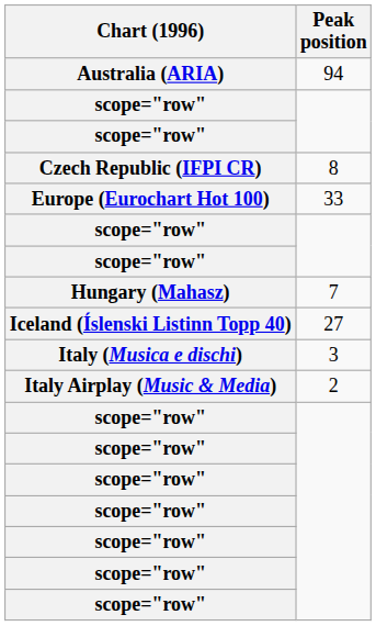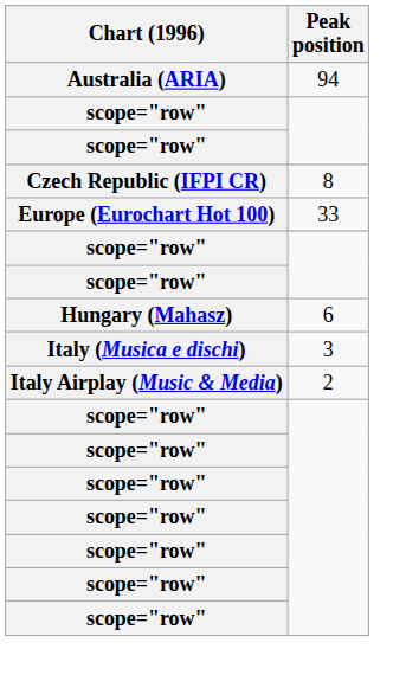Hungary (Mahasz) | Peak position: 7 -> 6
- row: Iceland (Íslenski Listinn Topp 40) | 27
